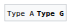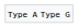Type A | column 2: bold -> normal
